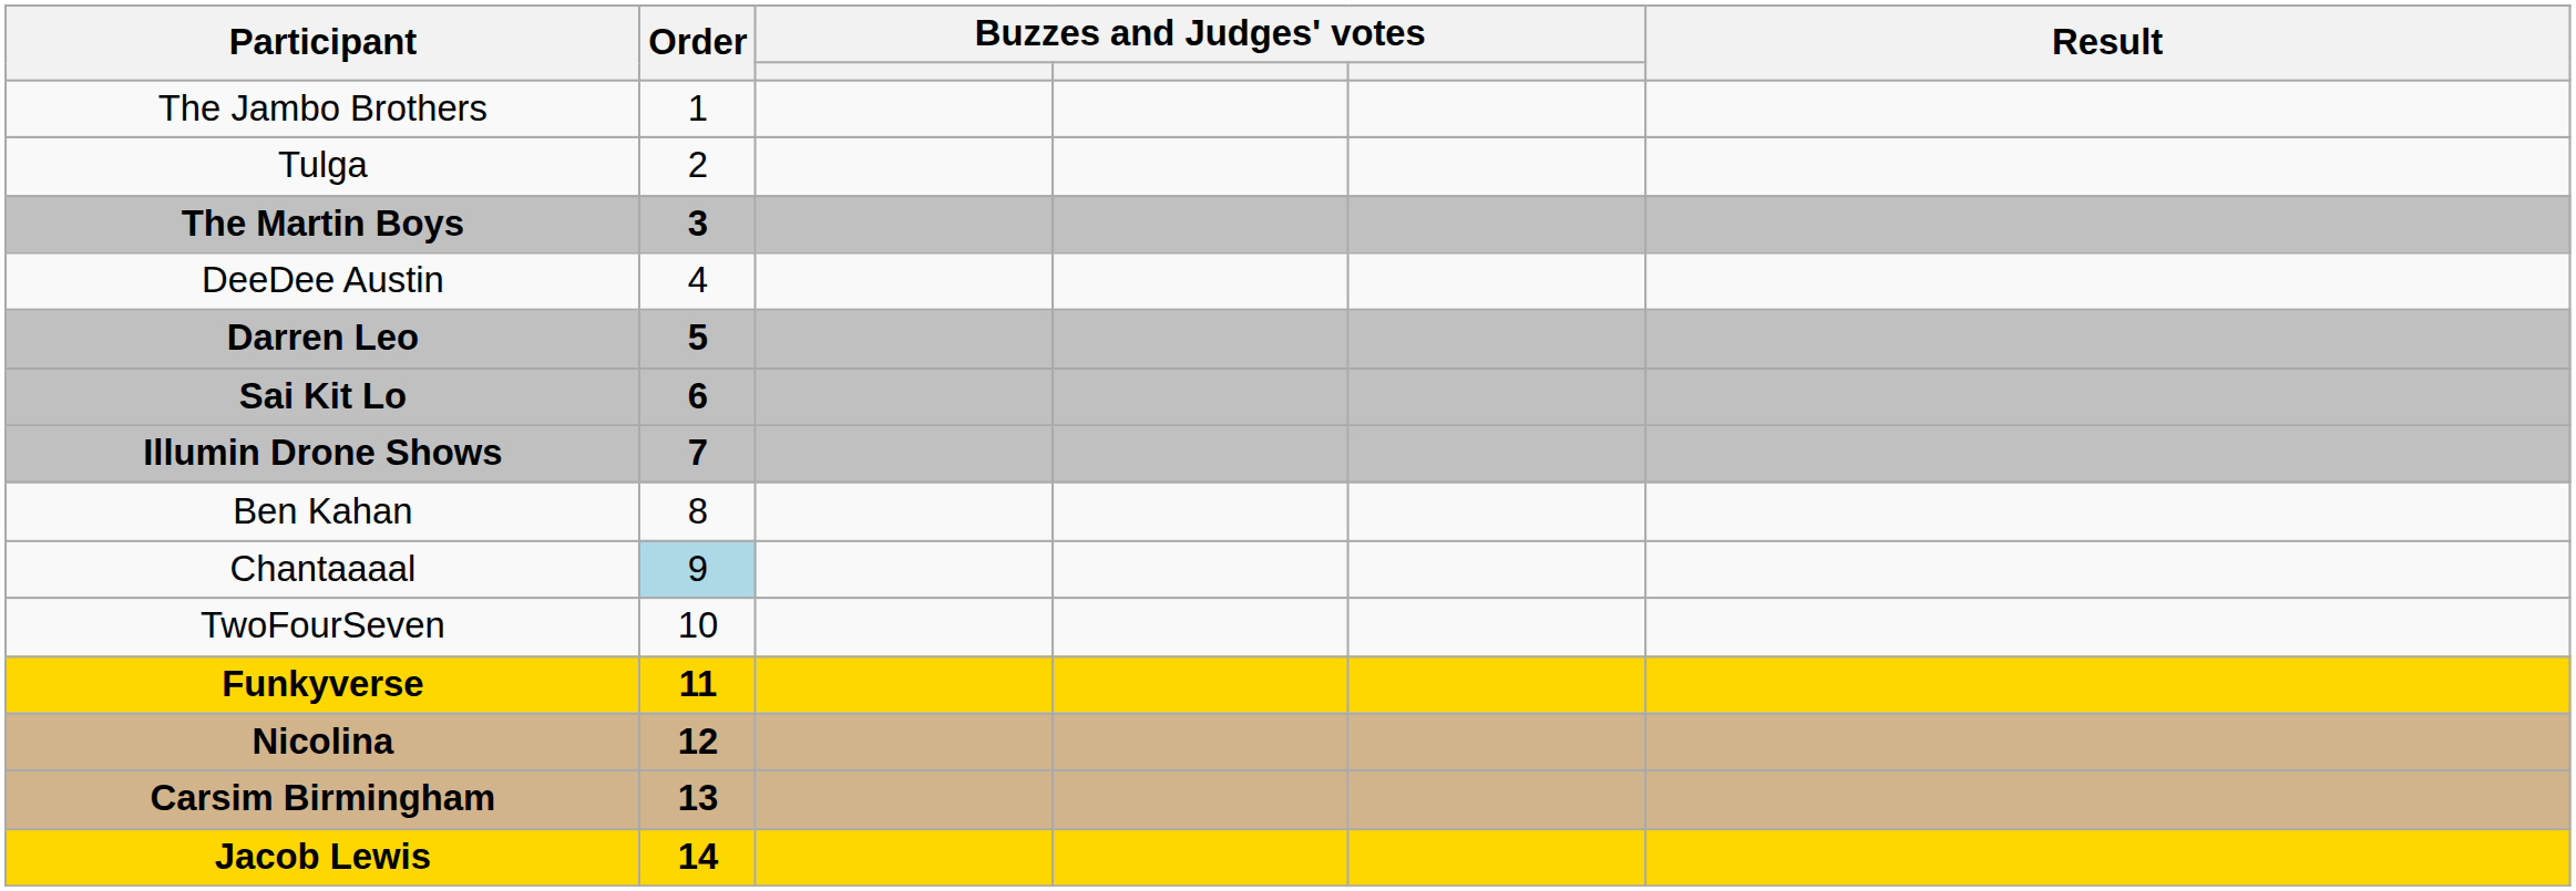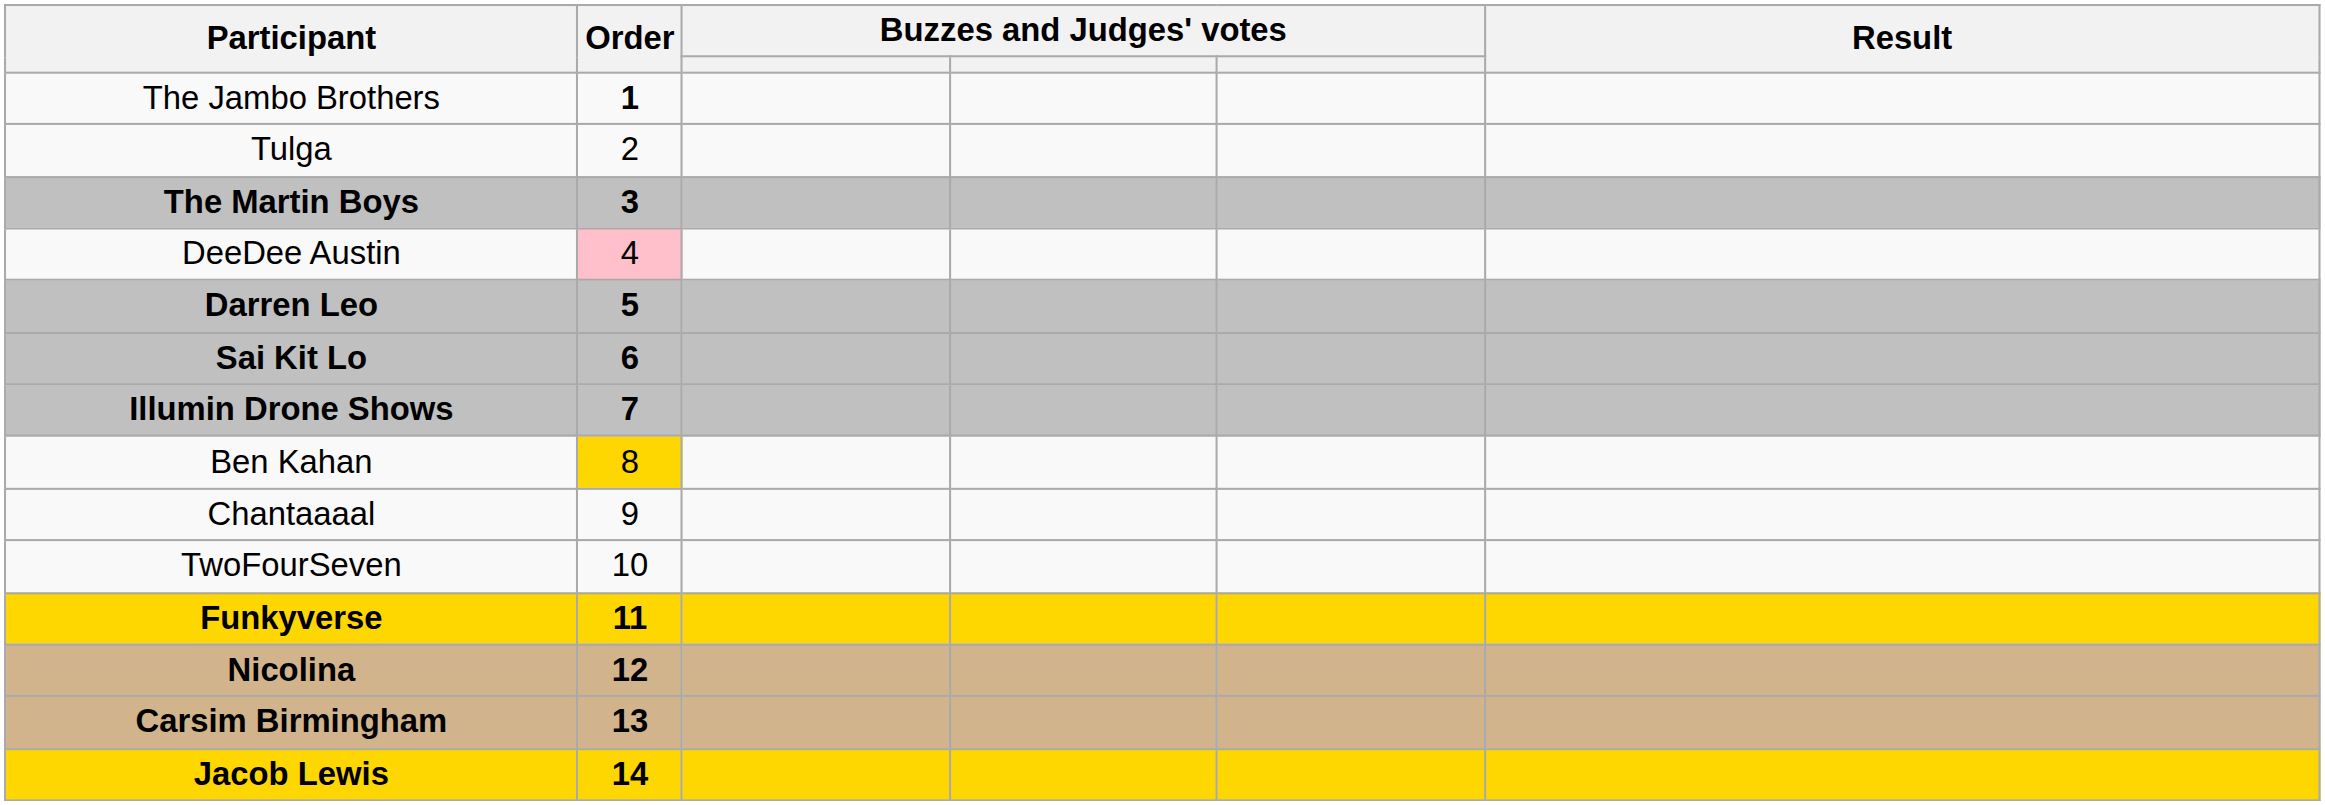The Jambo Brothers | Order: normal -> bold
DeeDee Austin | Order: no background -> pink background
Ben Kahan | Order: no background -> gold background
Chantaaaal | Order: lightblue background -> no background
